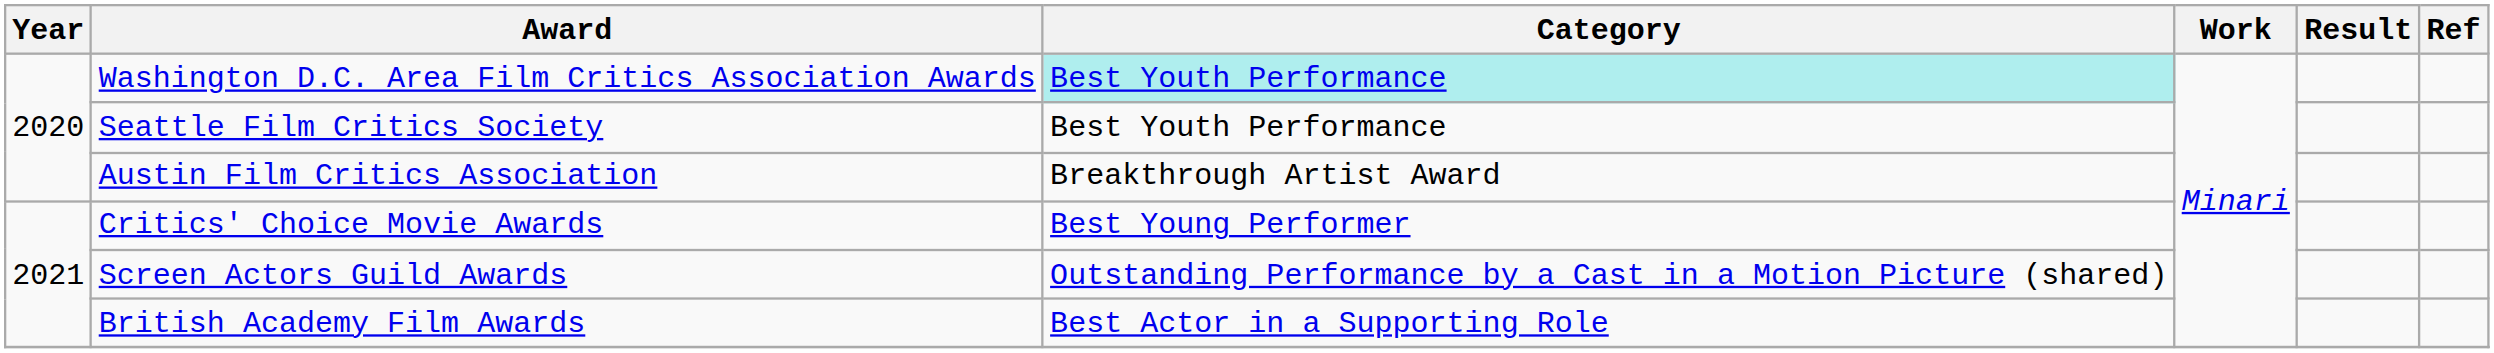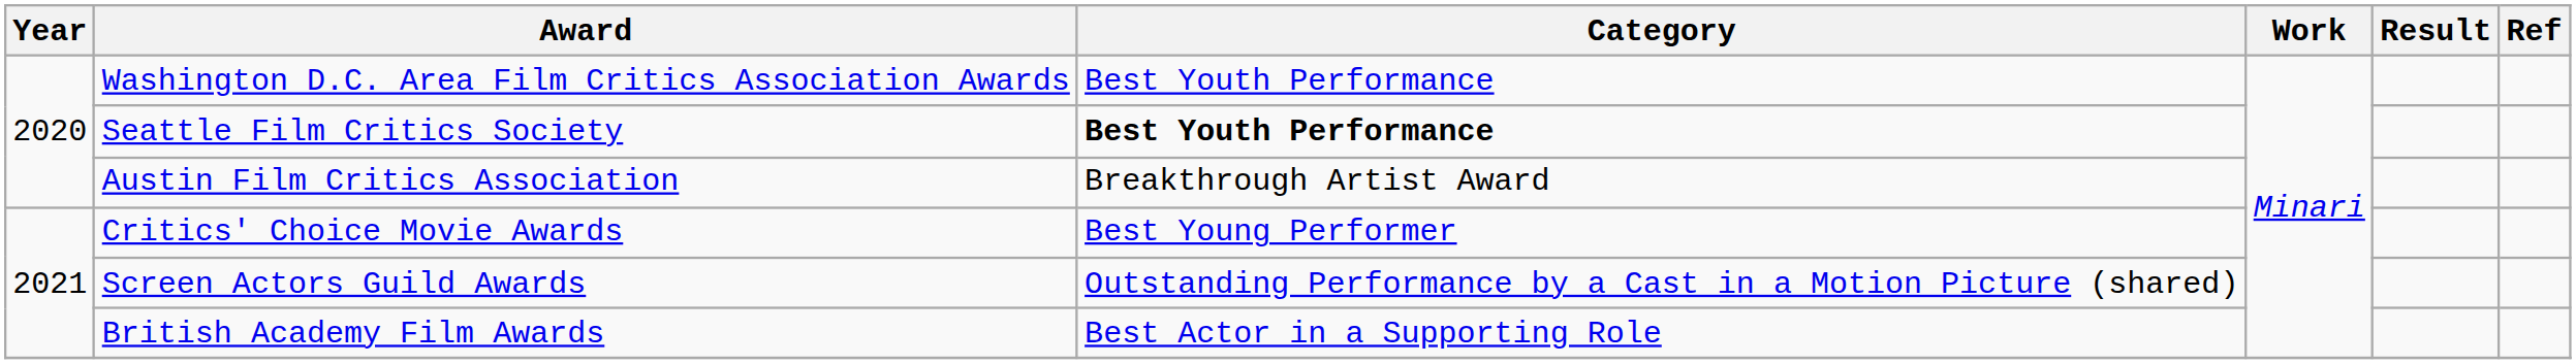Washington D.C. Area Film Critics Association Awards | Category: paleturquoise background -> no background
Seattle Film Critics Society | Category: normal -> bold
